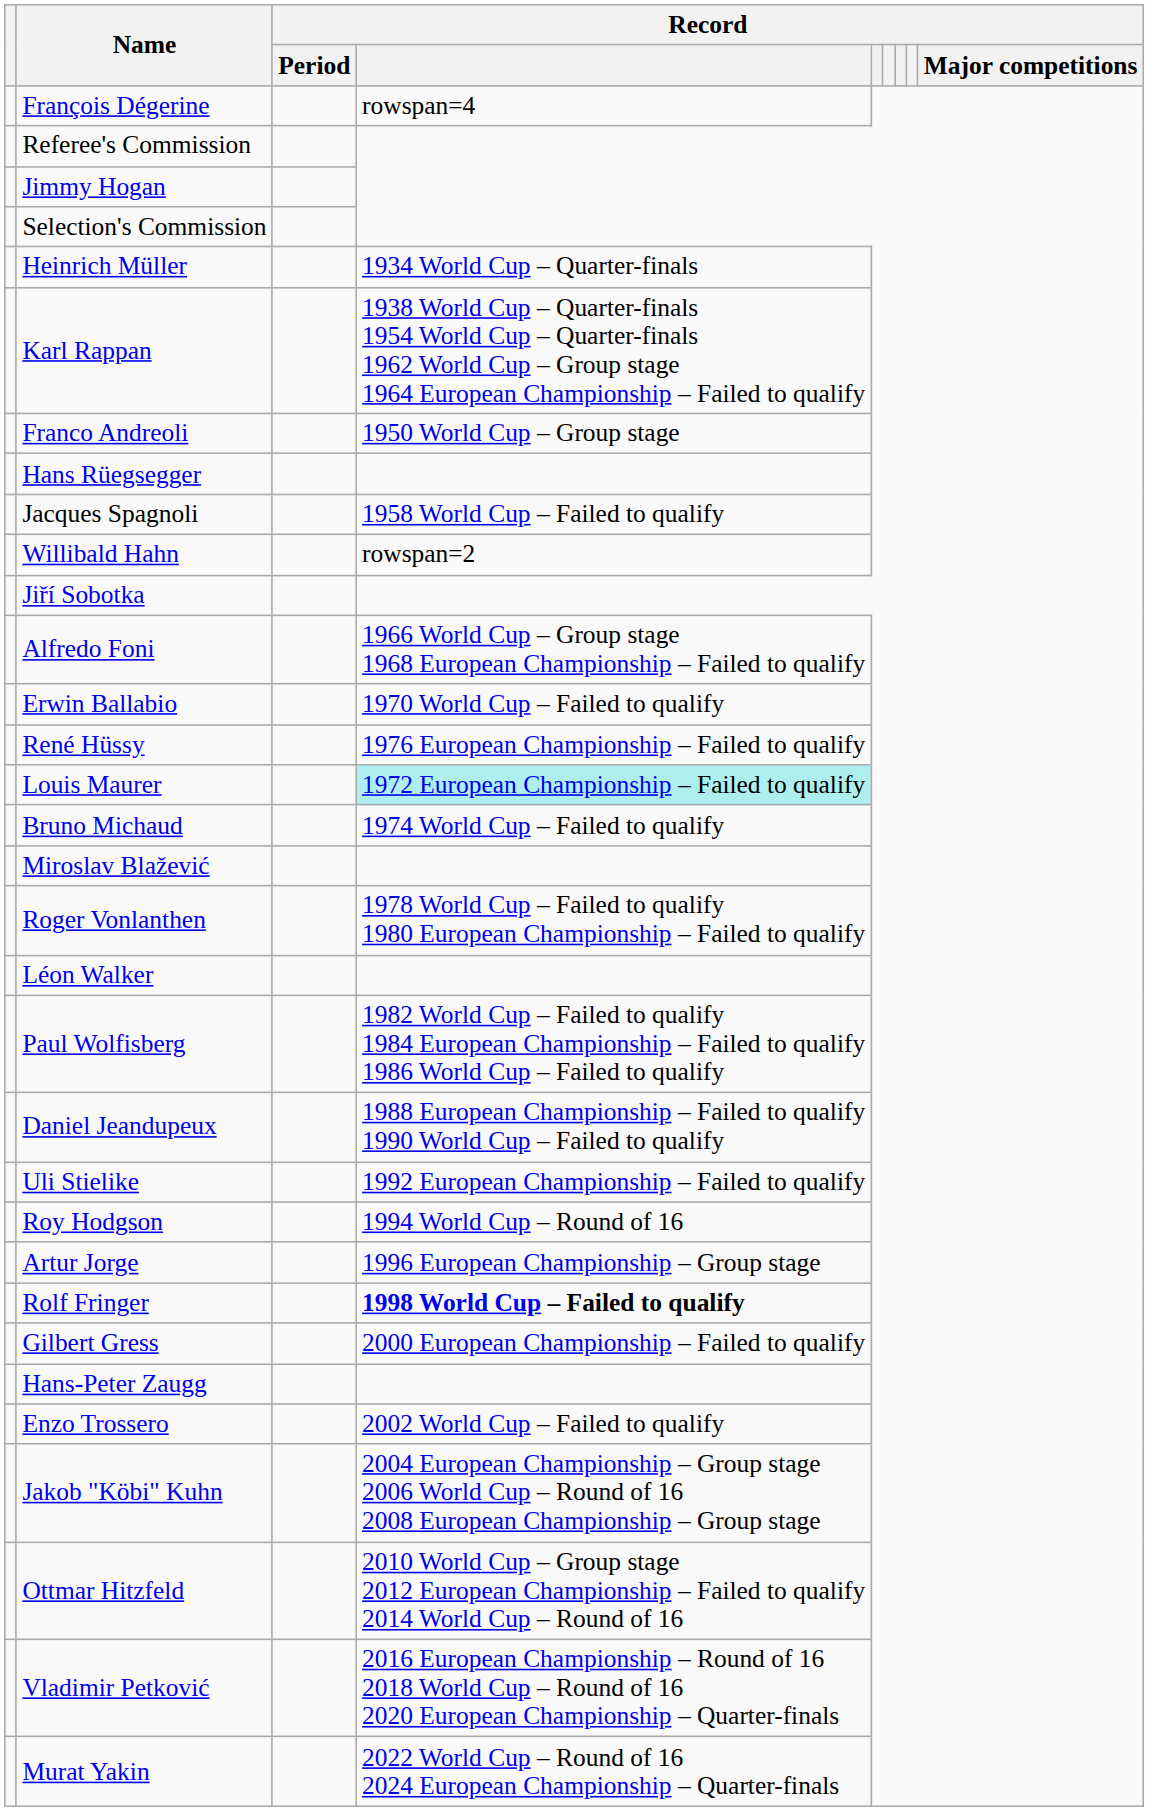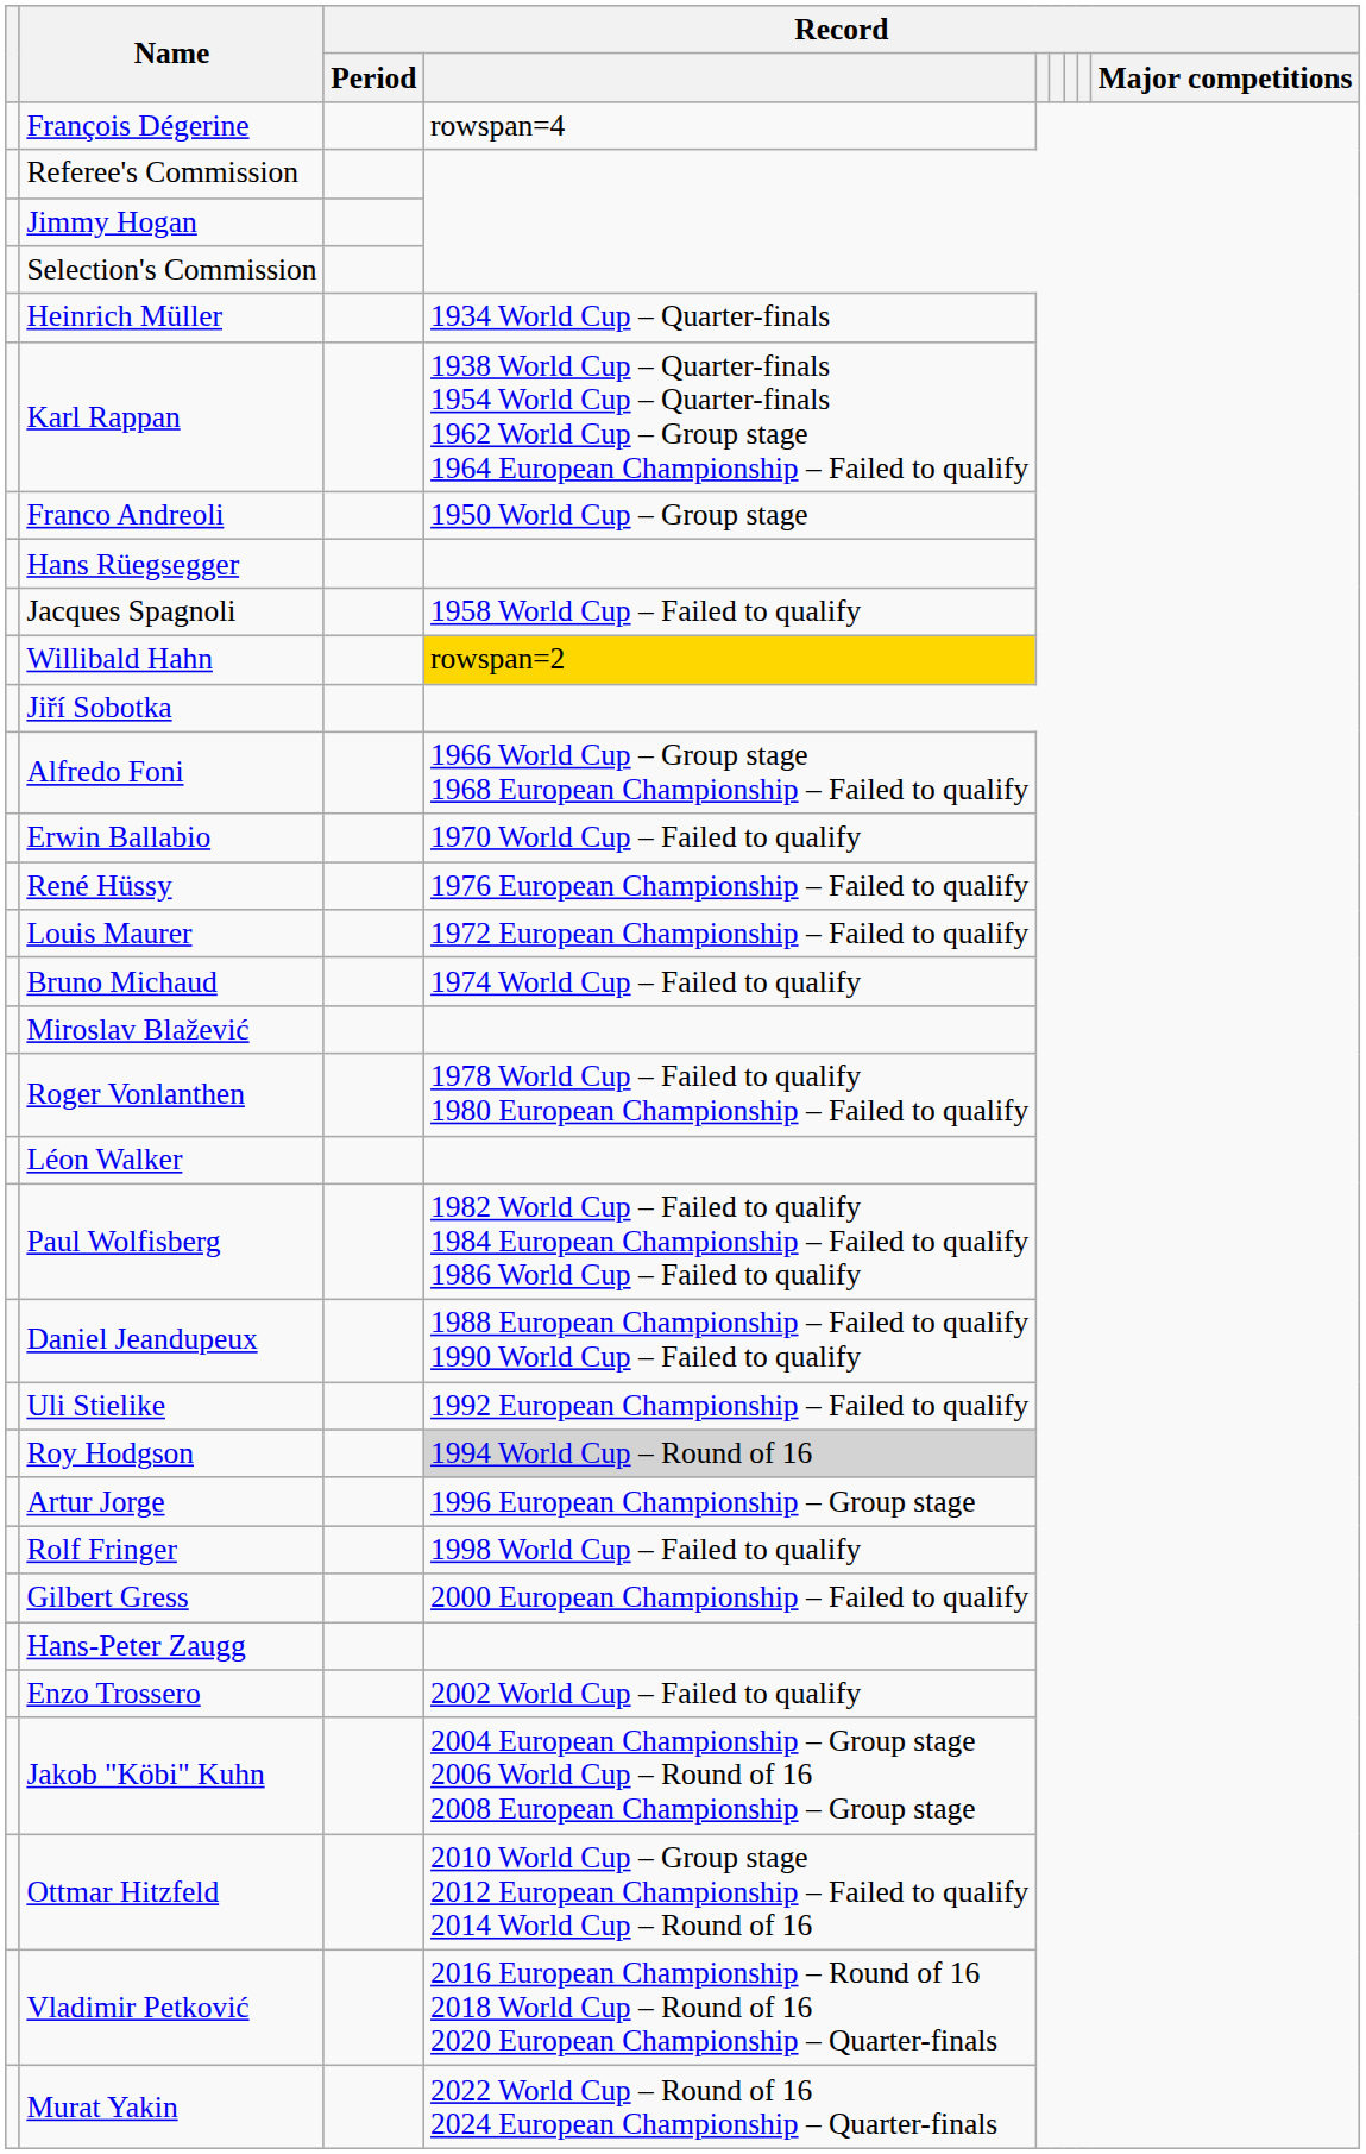Willibald Hahn | column 4: no background -> gold background
Louis Maurer | column 4: paleturquoise background -> no background
Roy Hodgson | column 4: no background -> lightgrey background
Rolf Fringer | column 4: bold -> normal
